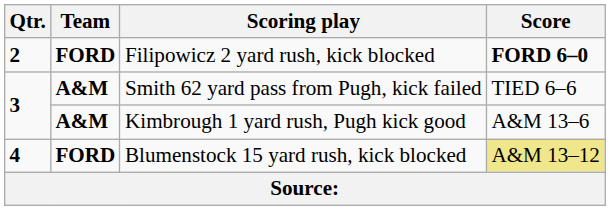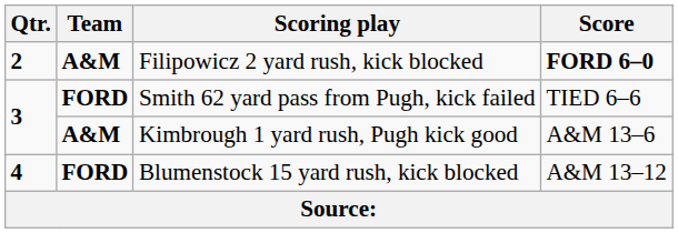Filipowicz 2 yard rush, kick blocked | Team: FORD -> A&M
Smith 62 yard pass from Pugh, kick failed | Team: A&M -> FORD
Blumenstock 15 yard rush, kick blocked | Score: khaki background -> no background
